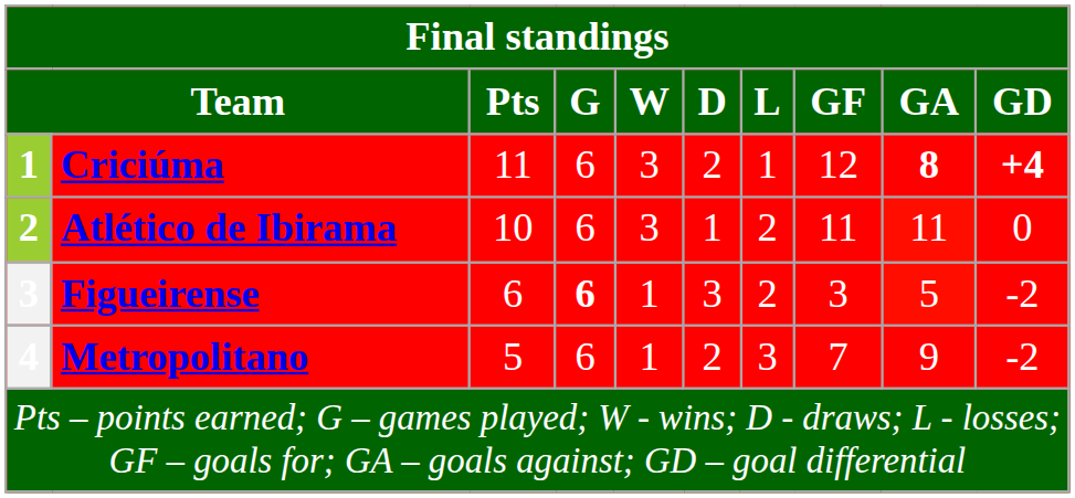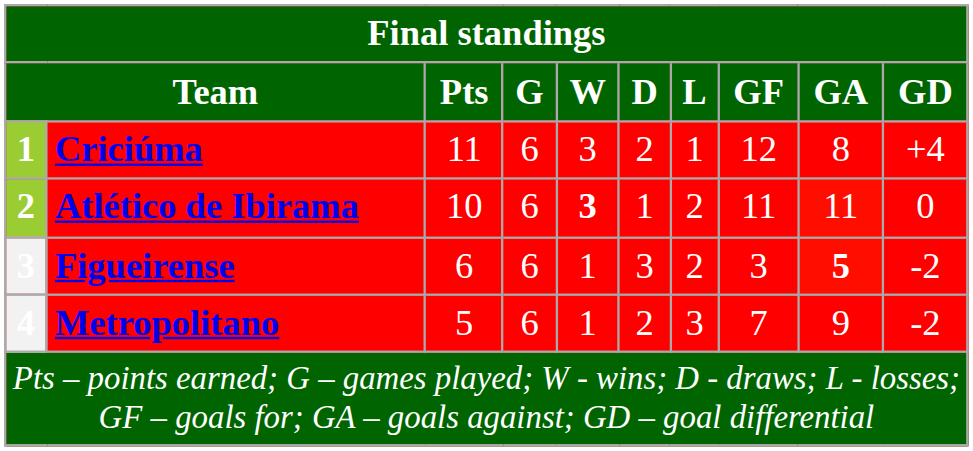Criciúma | GA: bold -> normal
Criciúma | GD: bold -> normal
Atlético de Ibirama | W: normal -> bold
Figueirense | G: bold -> normal
Figueirense | GA: normal -> bold
